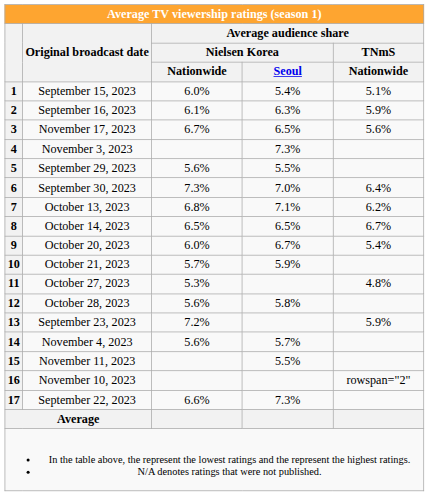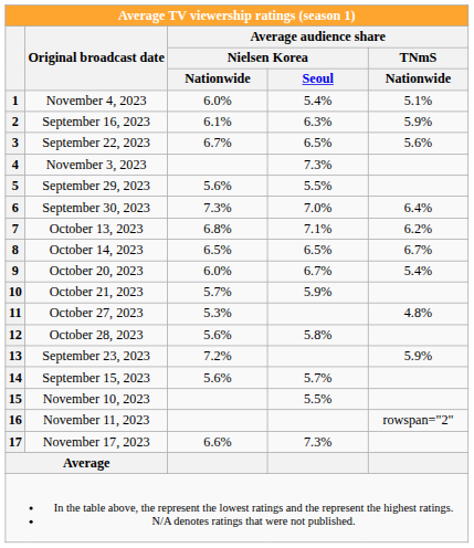1 | Original broadcast date: September 15, 2023 -> November 4, 2023
3 | Original broadcast date: November 17, 2023 -> September 22, 2023
14 | Original broadcast date: November 4, 2023 -> September 15, 2023
15 | Original broadcast date: November 11, 2023 -> November 10, 2023
16 | Original broadcast date: November 10, 2023 -> November 11, 2023
17 | Original broadcast date: September 22, 2023 -> November 17, 2023
